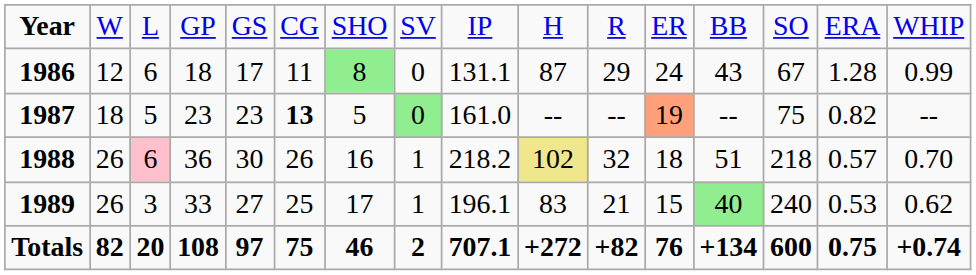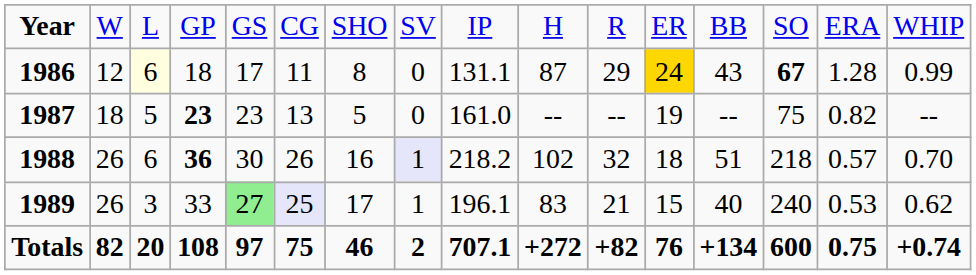1986 | column 3: no background -> lightyellow background
1986 | column 7: lightgreen background -> no background
1986 | column 12: no background -> gold background
1986 | column 14: normal -> bold
1987 | column 4: normal -> bold
1987 | column 6: bold -> normal
1987 | column 8: lightgreen background -> no background
1987 | column 12: lightsalmon background -> no background
1988 | column 3: pink background -> no background
1988 | column 4: normal -> bold
1988 | column 8: no background -> lavender background
1988 | column 10: khaki background -> no background
1989 | column 5: no background -> lightgreen background
1989 | column 6: no background -> lavender background
1989 | column 13: lightgreen background -> no background
